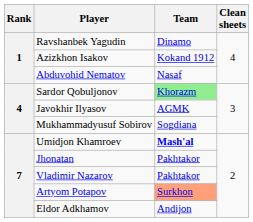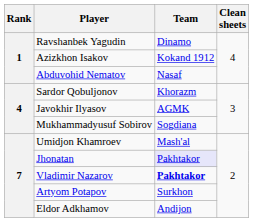Sardor Qobuljonov | Team: lightgreen background -> no background
Umidjon Khamroev | Team: bold -> normal
Jhonatan | Team: no background -> lavender background
Vladimir Nazarov | Team: normal -> bold
Artyom Potapov | Team: lightsalmon background -> no background
